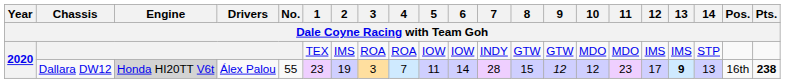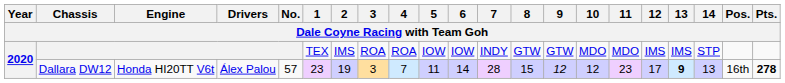Dallara DW12 | Engine: lightgrey background -> no background
Dallara DW12 | No.: 55 -> 57
Dallara DW12 | Pts.: 238 -> 278
